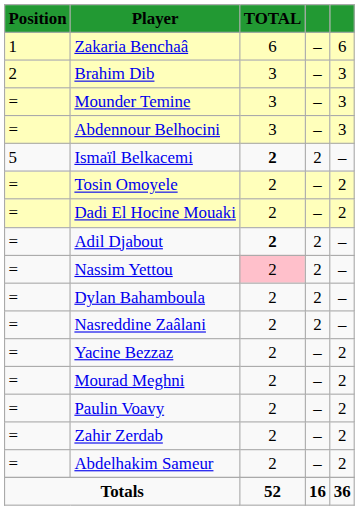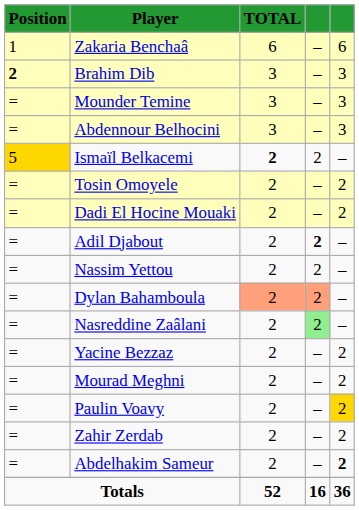Brahim Dib | Position: normal -> bold
Ismaïl Belkacemi | Position: no background -> gold background
Adil Djabout | TOTAL: bold -> normal
Adil Djabout | column 4: normal -> bold
Nassim Yettou | TOTAL: pink background -> no background
Dylan Bahamboula | TOTAL: no background -> lightsalmon background
Dylan Bahamboula | column 4: no background -> lightsalmon background
Nasreddine Zaâlani | column 4: no background -> lightgreen background
Paulin Voavy | column 5: no background -> gold background
Abdelhakim Sameur | column 5: normal -> bold
